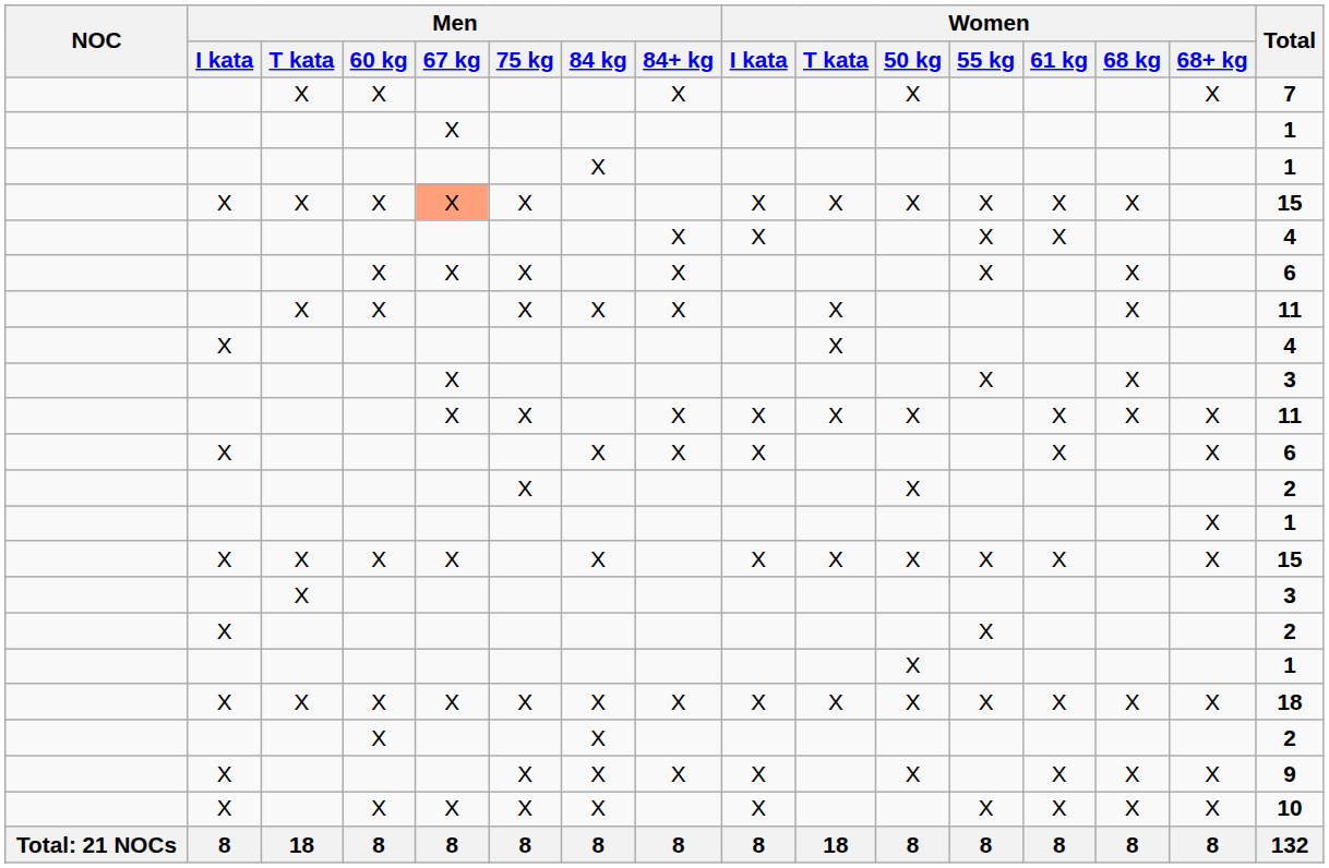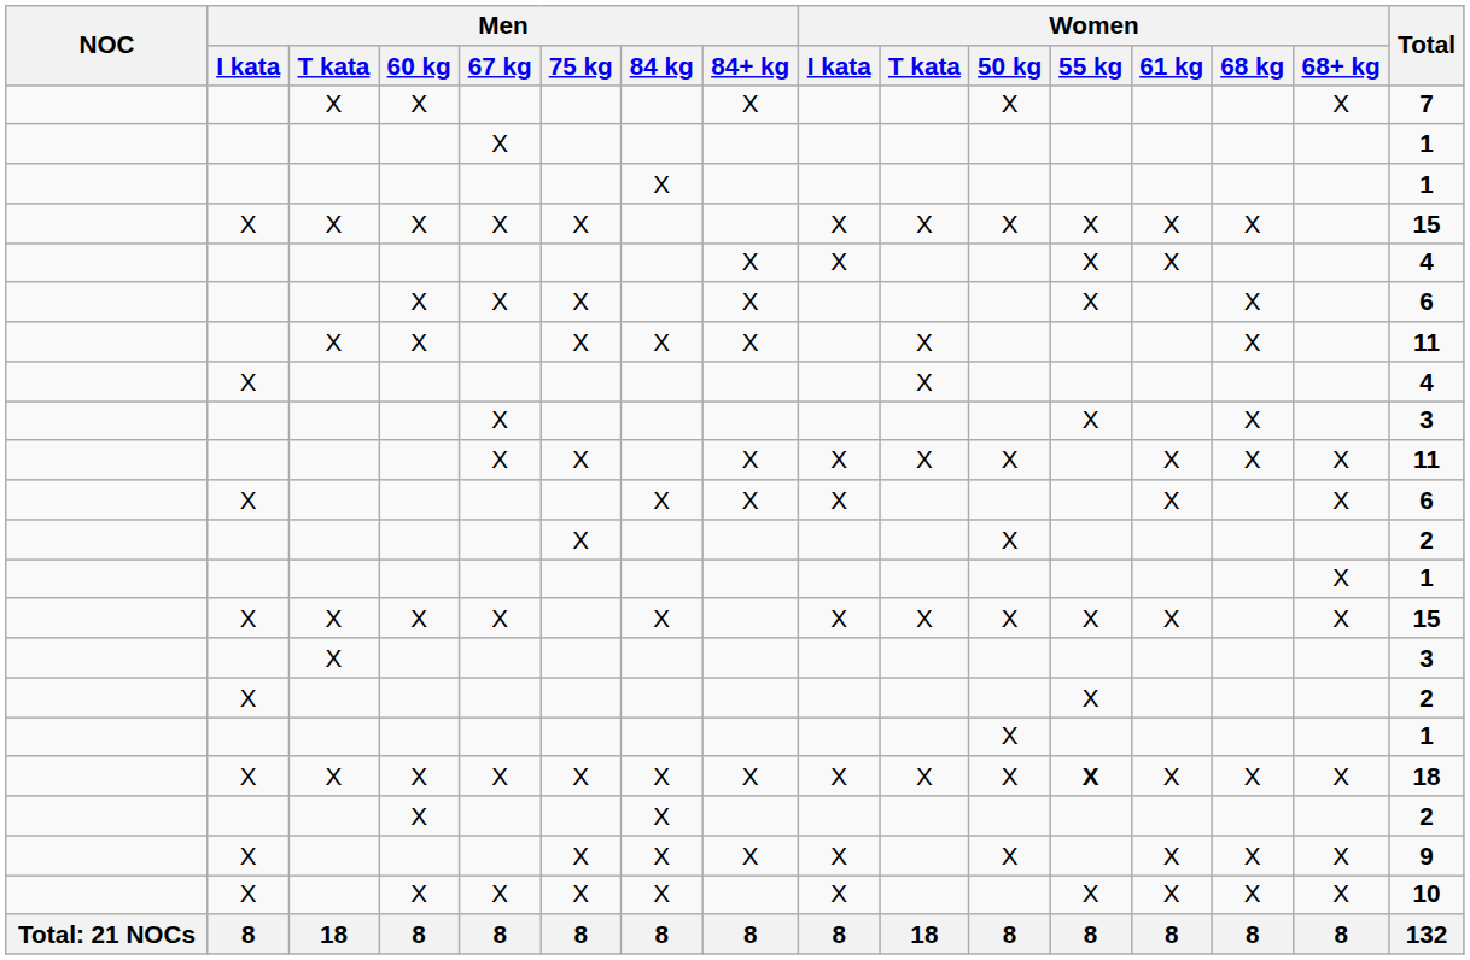row 6 | Men / 67 kg: lightsalmon background -> no background
row 20 | Women / 55 kg: normal -> bold
